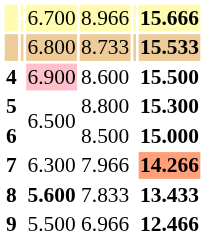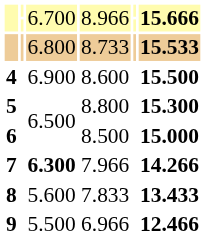8.600 | column 2: pink background -> no background
7.966 | column 2: normal -> bold
7.966 | column 4: lightsalmon background -> no background
7.833 | column 2: bold -> normal
